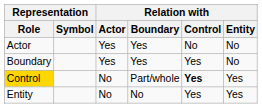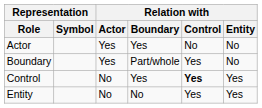row 4 | Relation with / Boundary: Yes -> Part/whole
row 5 | Representation / Role: gold background -> no background
row 5 | Relation with / Boundary: Part/whole -> Yes
